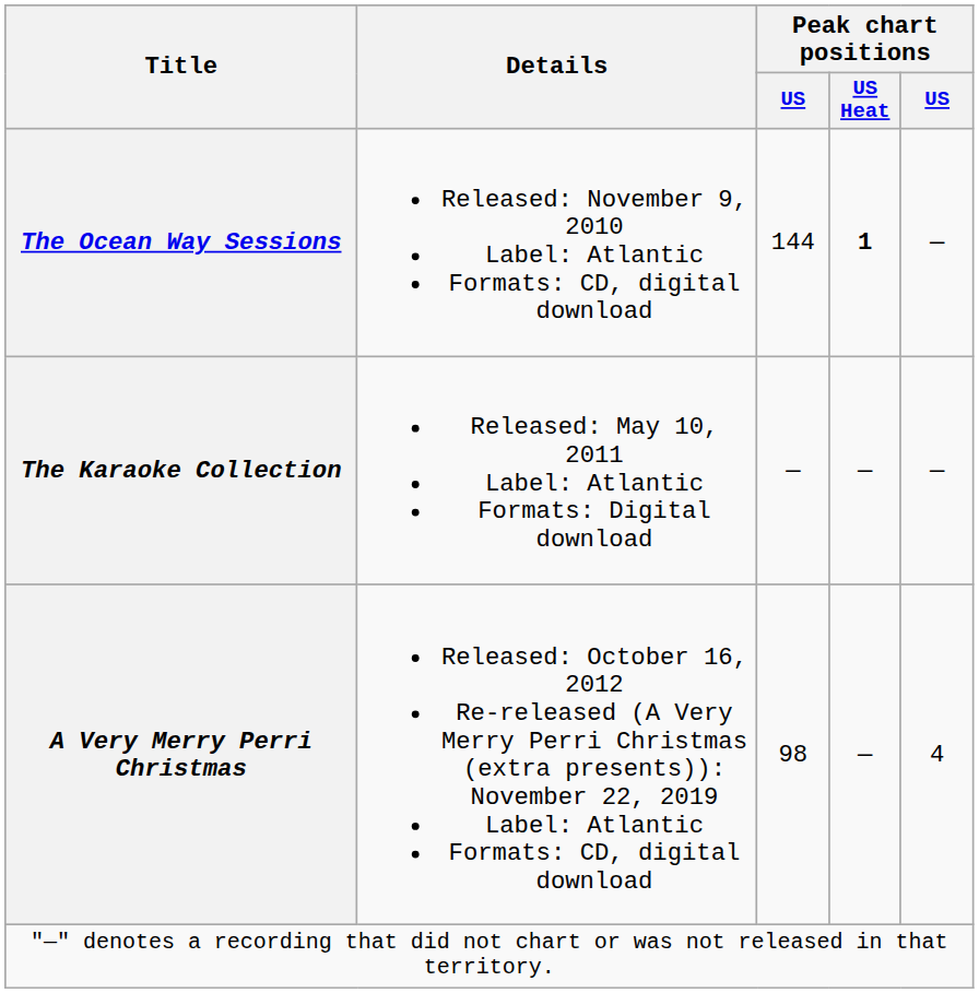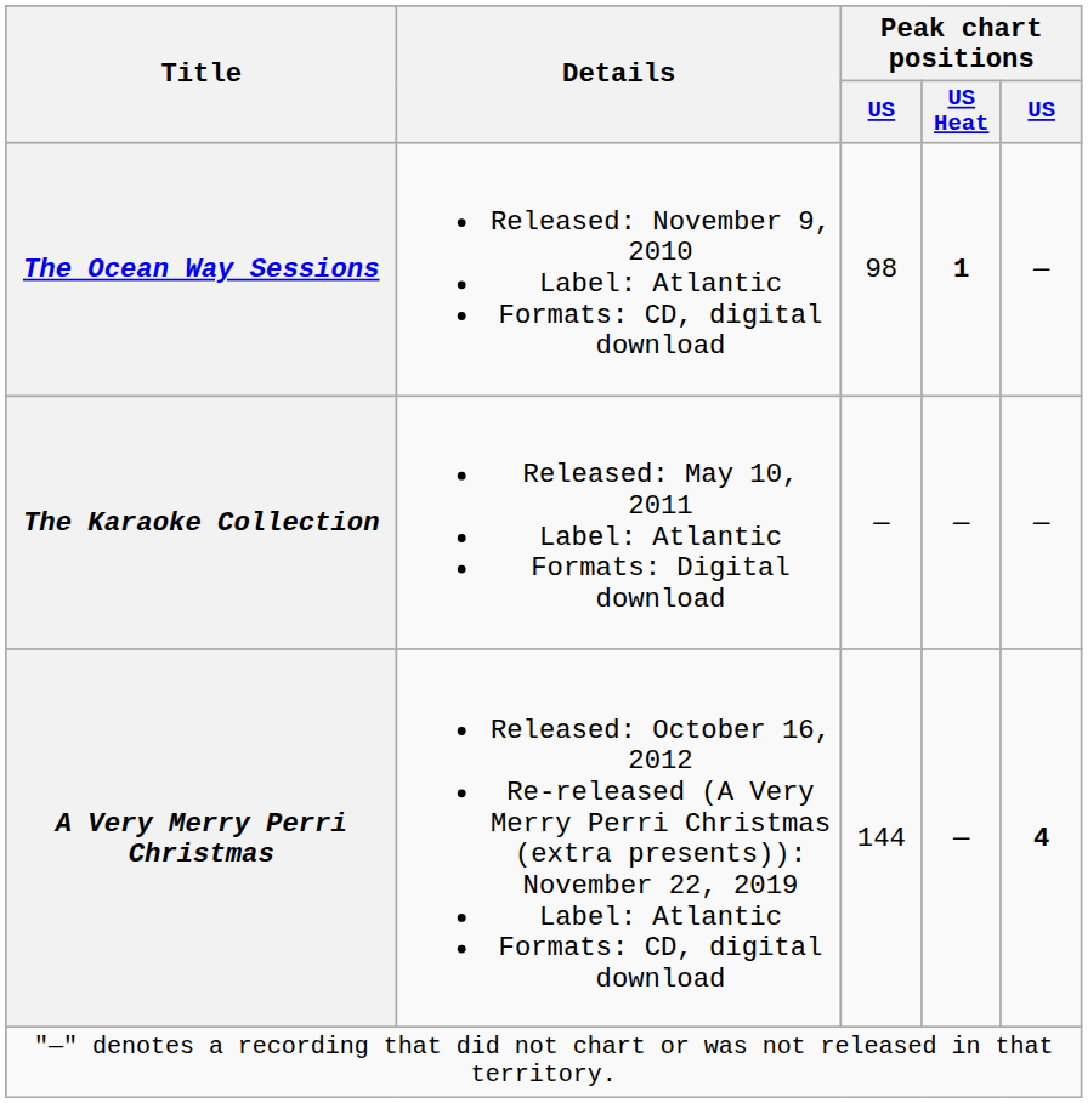The Ocean Way Sessions | column 3: 144 -> 98
A Very Merry Perri Christmas | column 3: 98 -> 144
A Very Merry Perri Christmas | column 5: normal -> bold
